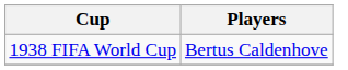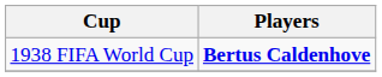1938 FIFA World Cup | Players: normal -> bold
